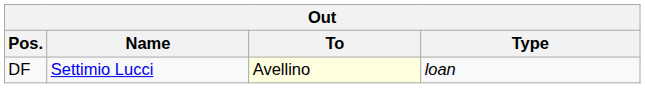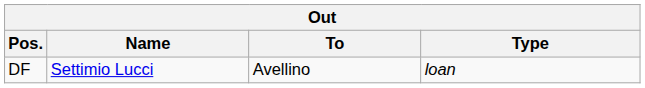DF | To: lightyellow background -> no background
